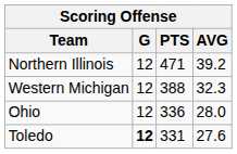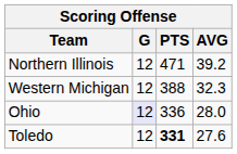Ohio | G: no background -> lavender background
Toledo | G: bold -> normal
Toledo | PTS: normal -> bold
